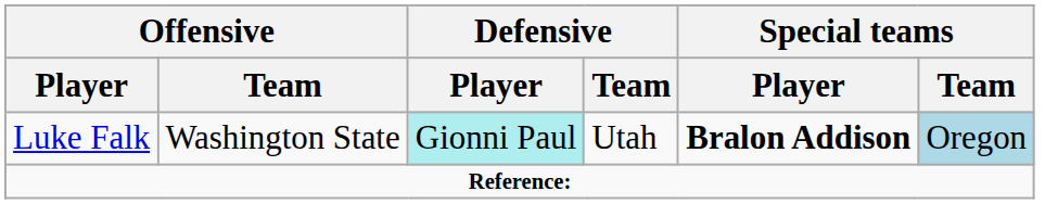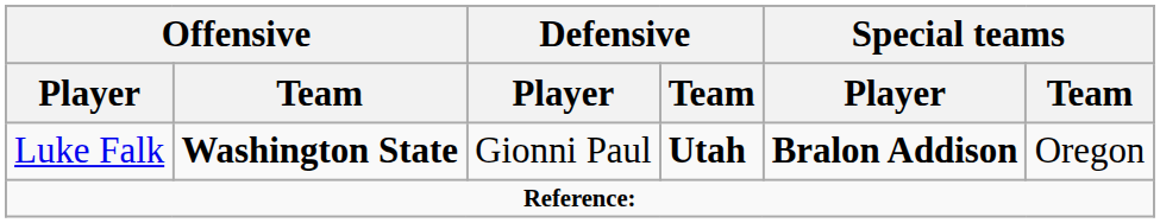Luke Falk | Offensive / Team: normal -> bold
Luke Falk | Defensive / Player: paleturquoise background -> no background
Luke Falk | Defensive / Team: normal -> bold
Luke Falk | Special teams / Team: lightblue background -> no background
